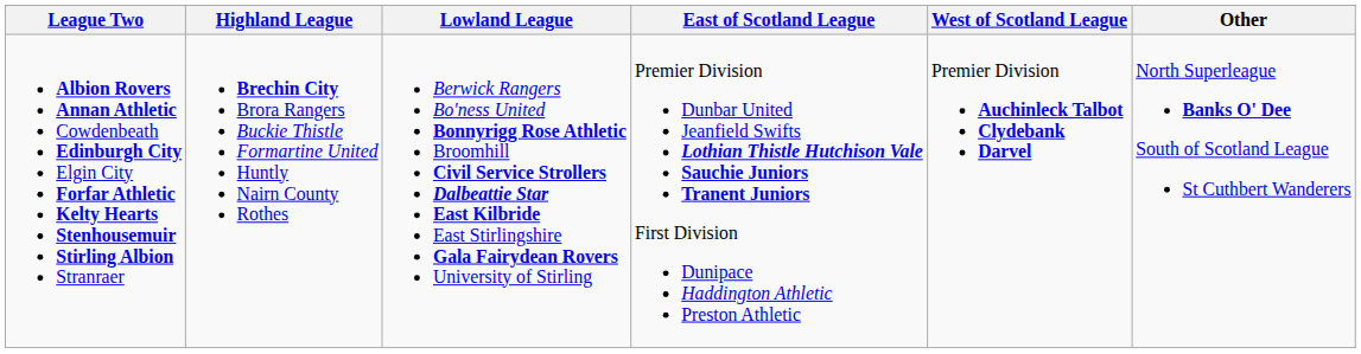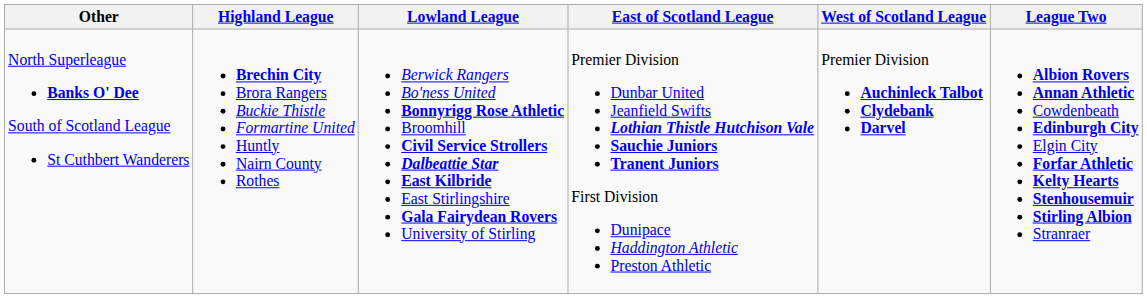columns swapped: League Two <-> Other
